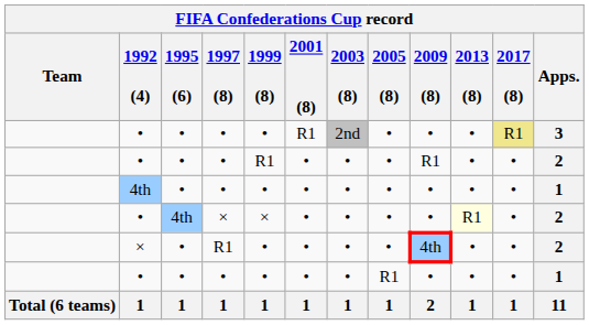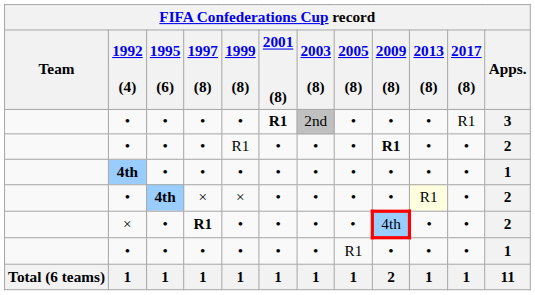row 3 | 2001 (8): normal -> bold
row 3 | 2017 (8): khaki background -> no background
row 4 | 2009 (8): normal -> bold
row 5 | 1992 (4): normal -> bold
row 6 | 1995 (6): normal -> bold
row 7 | 1997 (8): normal -> bold
